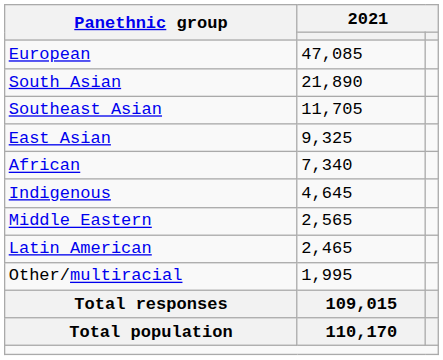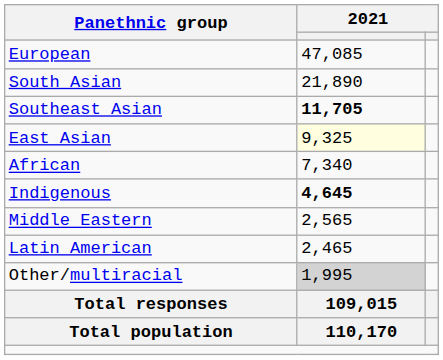Southeast Asian | column 2: normal -> bold
East Asian | column 2: no background -> lightyellow background
Indigenous | column 2: normal -> bold
Other/multiracial | column 2: no background -> lightgrey background
